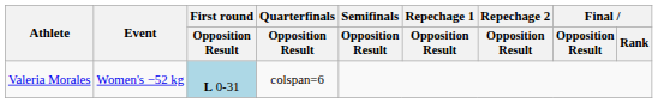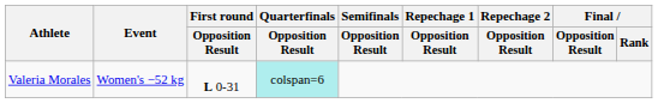Valeria Morales | First round / Opposition Result: lightblue background -> no background
Valeria Morales | Quarterfinals / Opposition Result: no background -> paleturquoise background
